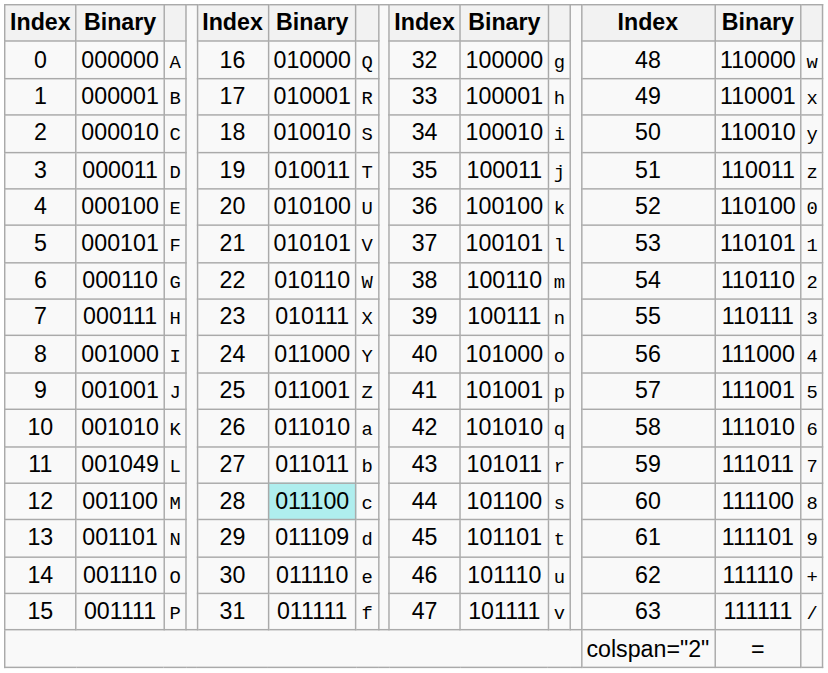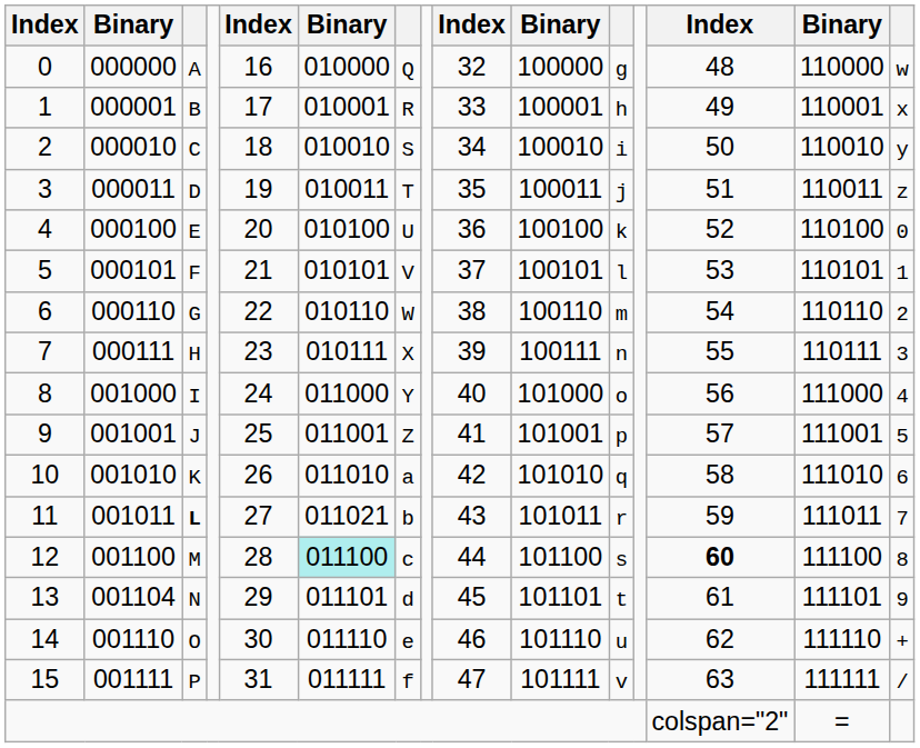11 | column 2: 001049 -> 001011
11 | column 3: normal -> bold
11 | column 6: 011011 -> 011021
12 | column 13: normal -> bold
13 | column 2: 001101 -> 001104
13 | column 6: 011109 -> 011101
